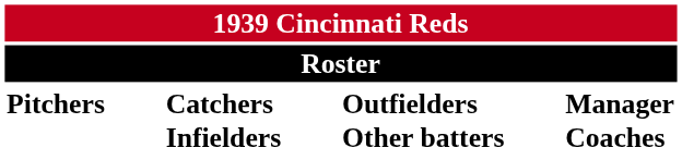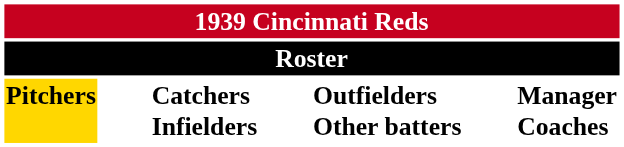Pitchers | column 1: no background -> gold background
